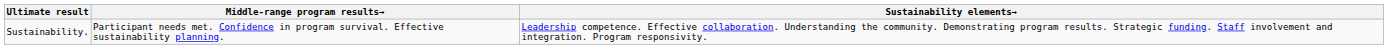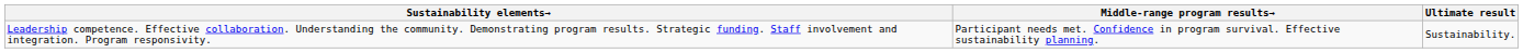columns swapped: Sustainability elements→ <-> Ultimate result
